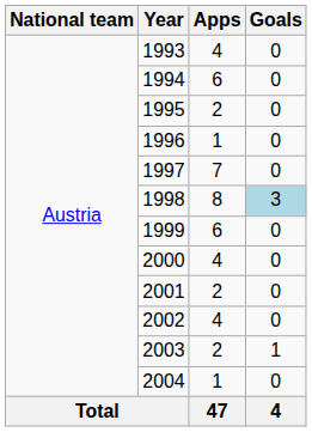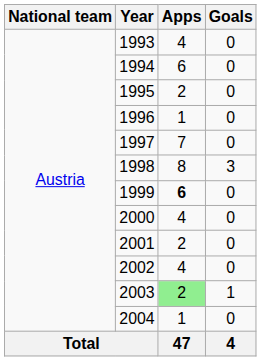1998 | Goals: lightblue background -> no background
1999 | Apps: normal -> bold
2003 | Apps: no background -> lightgreen background
